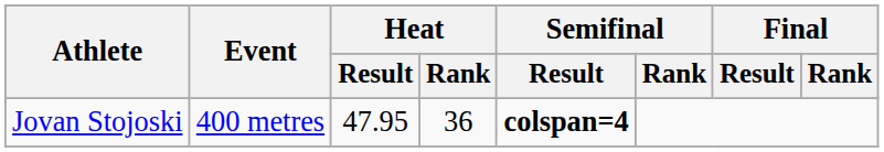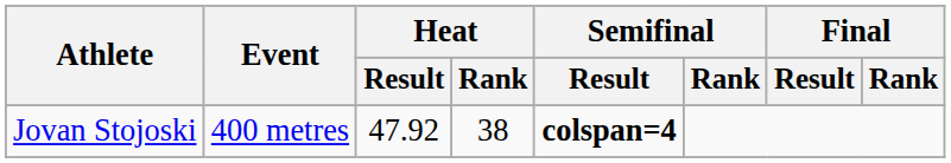Jovan Stojoski | Heat / Result: 47.95 -> 47.92
Jovan Stojoski | Heat / Rank: 36 -> 38
